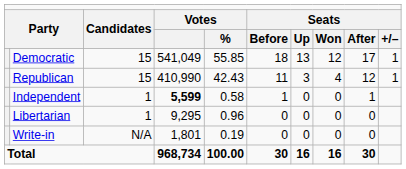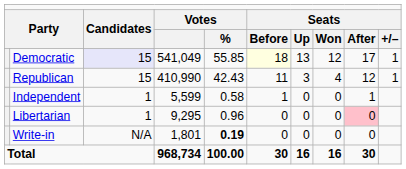Democratic | column 3: no background -> lavender background
Democratic | column 6: no background -> lightyellow background
Independent | column 4: bold -> normal
Libertarian | column 9: no background -> pink background
Write-in | column 5: normal -> bold
